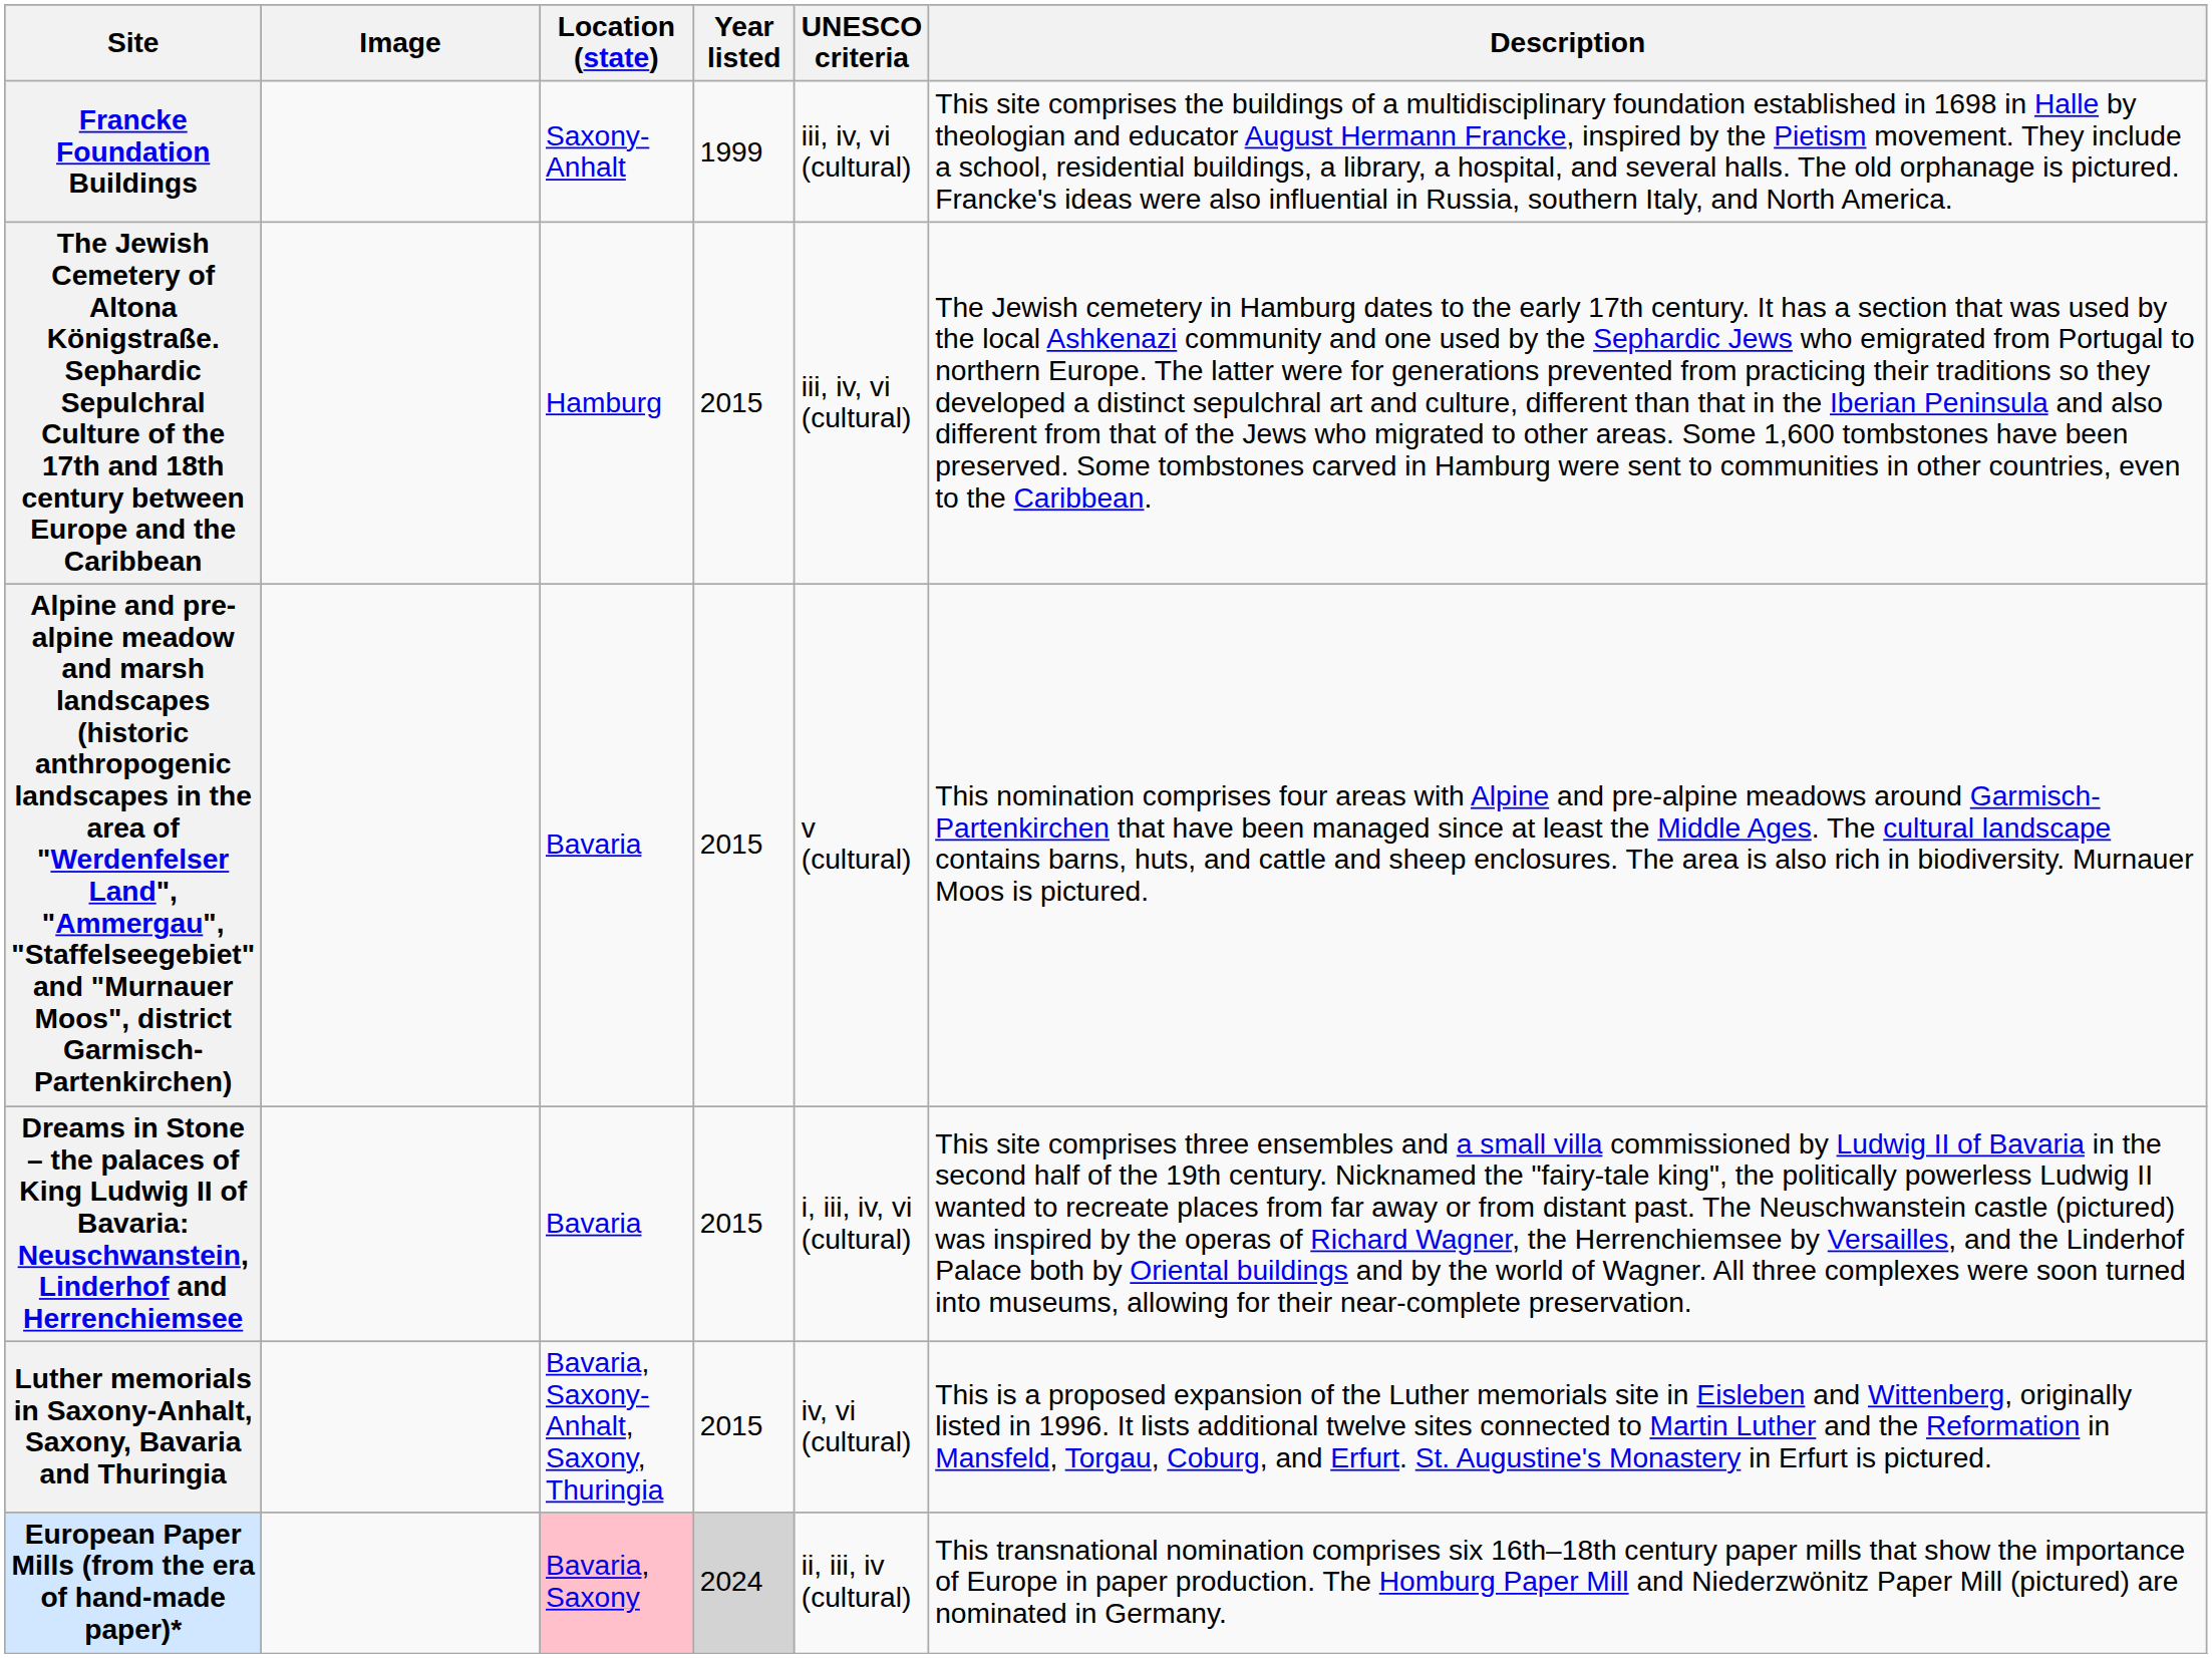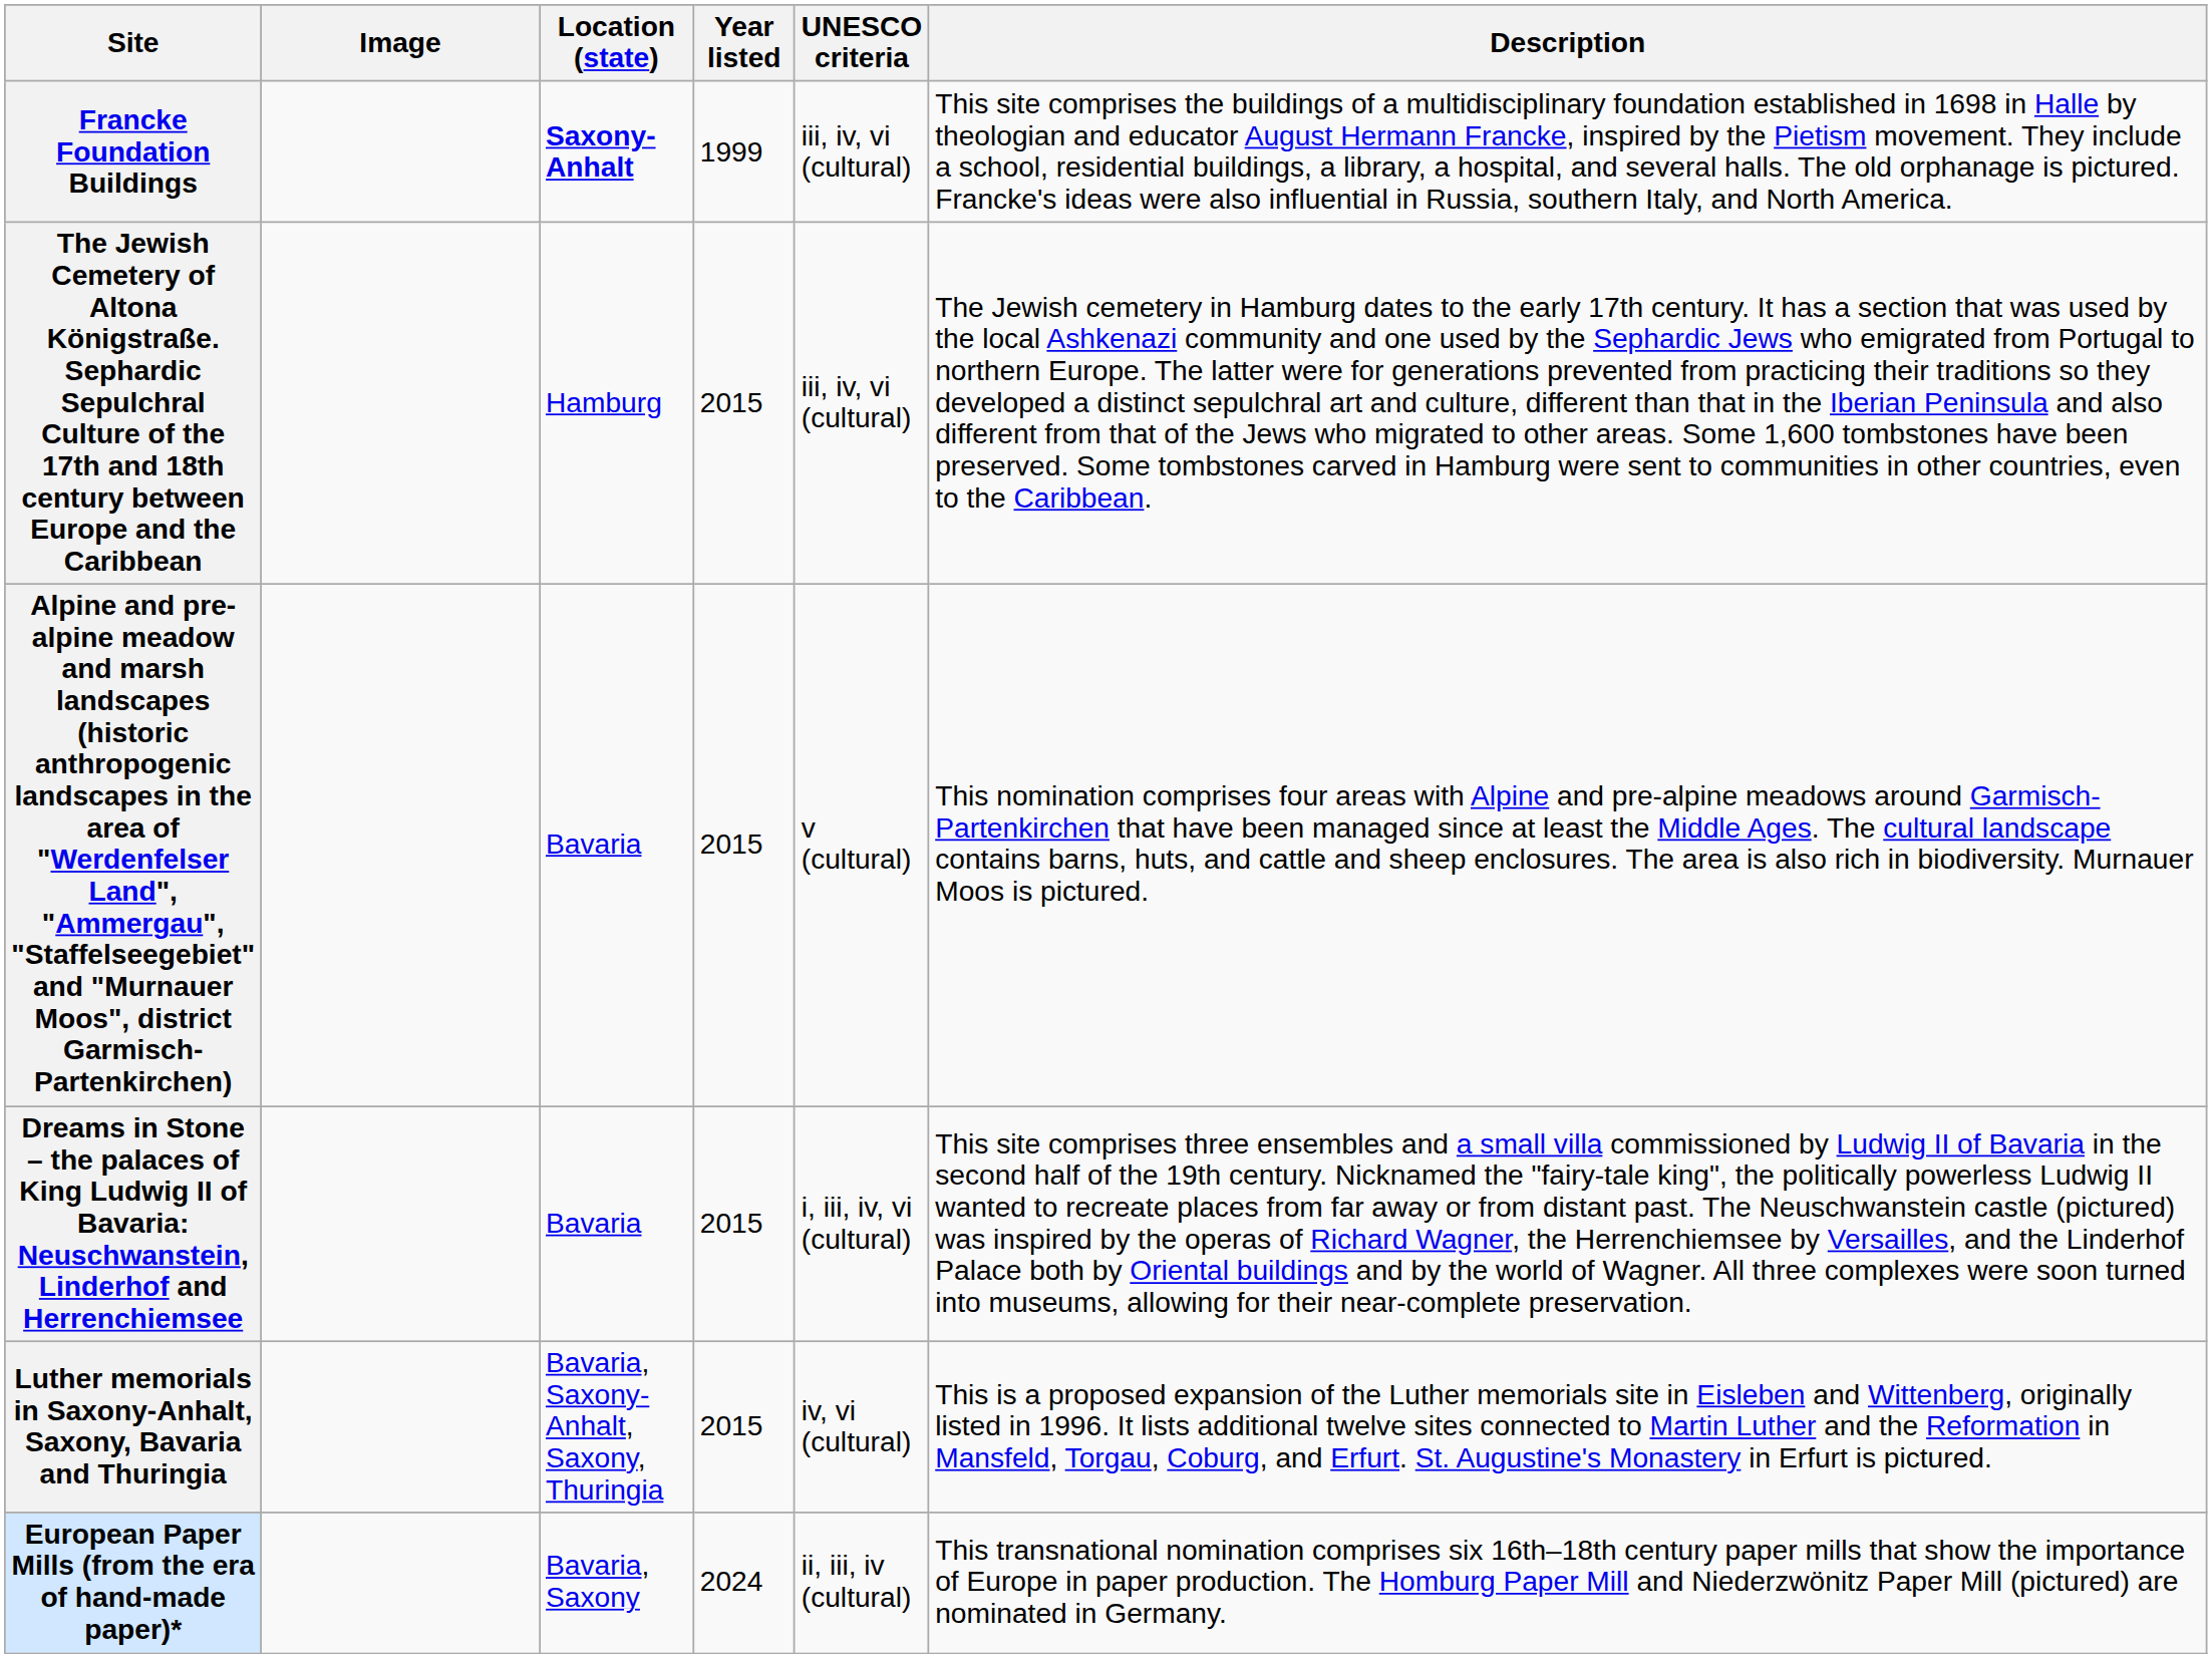Francke Foundation Buildings | Location (state): normal -> bold
European Paper Mills (from the era of hand-made paper)* | Location (state): pink background -> no background
European Paper Mills (from the era of hand-made paper)* | Year listed: lightgrey background -> no background
